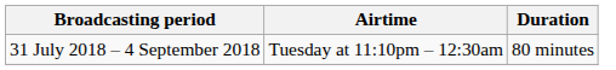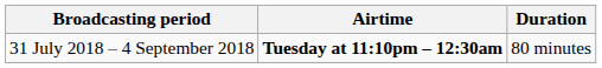31 July 2018 – 4 September 2018 | Airtime: normal -> bold
